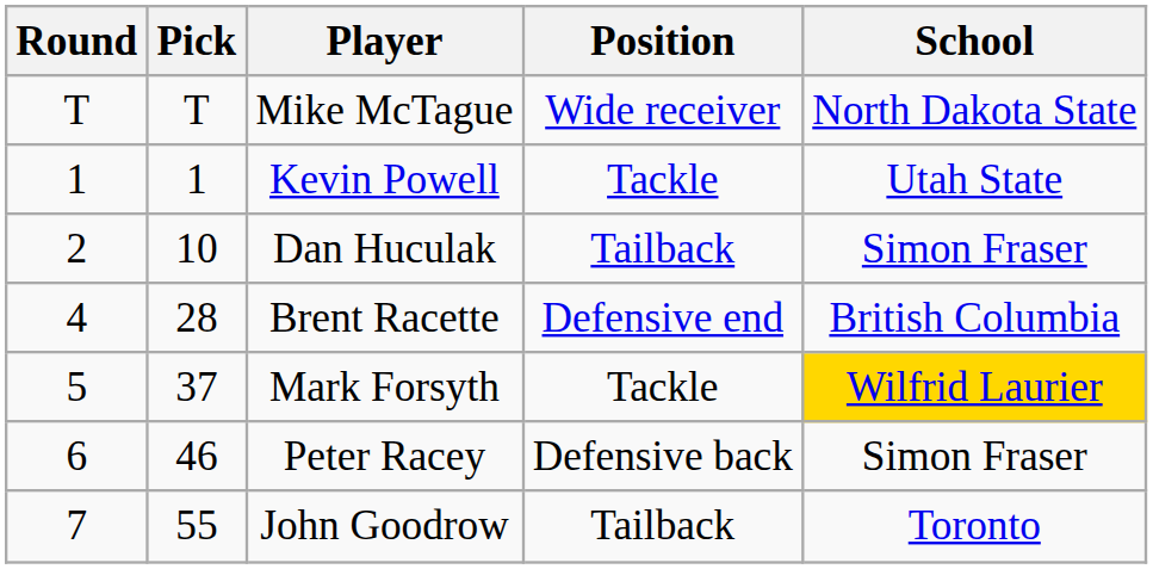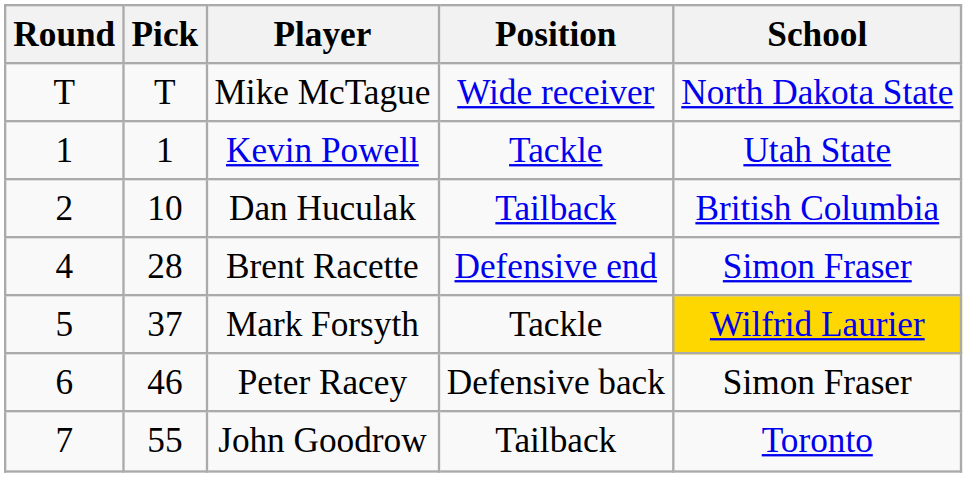Dan Huculak | School: Simon Fraser -> British Columbia
Brent Racette | School: British Columbia -> Simon Fraser
